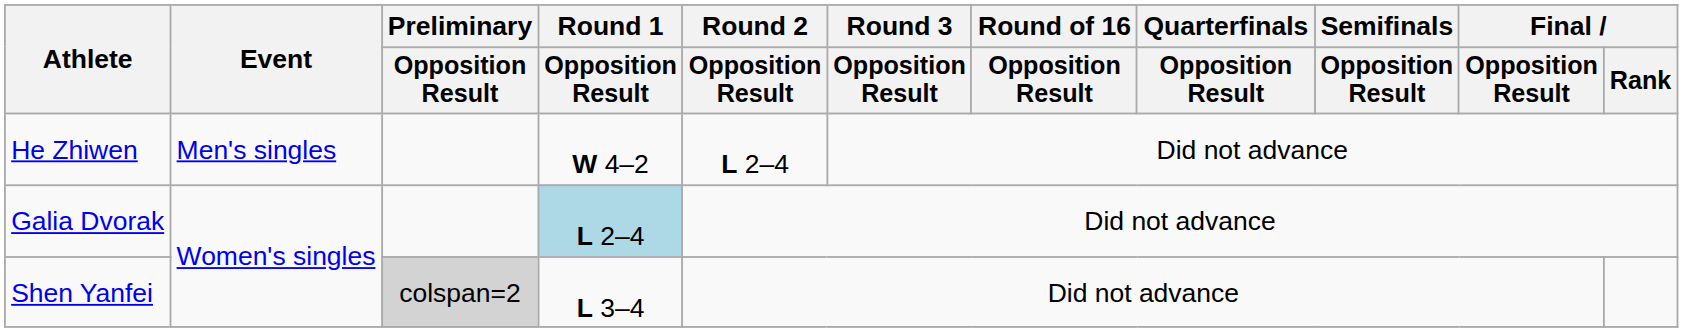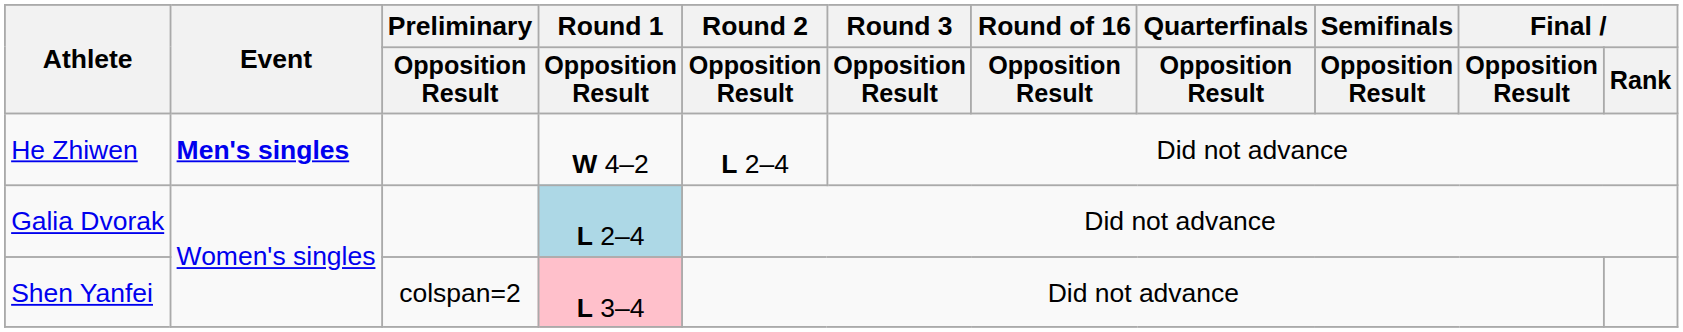He Zhiwen | Event: normal -> bold
Shen Yanfei | Preliminary / Opposition Result: lightgrey background -> no background
Shen Yanfei | Round 1 / Opposition Result: no background -> pink background
